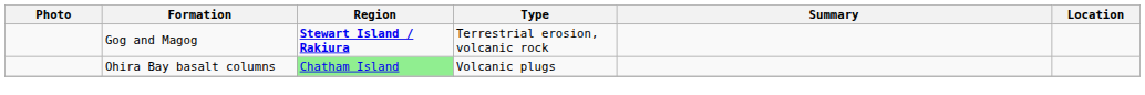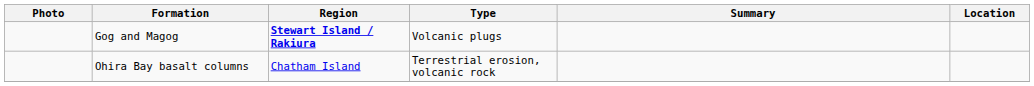Gog and Magog | Type: Terrestrial erosion, volcanic rock -> Volcanic plugs
Ohira Bay basalt columns | Region: lightgreen background -> no background
Ohira Bay basalt columns | Type: Volcanic plugs -> Terrestrial erosion, volcanic rock
